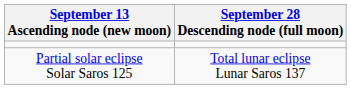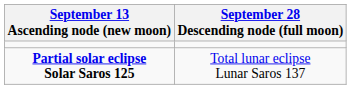row 3 | September 13 Ascending node (new moon): normal -> bold
